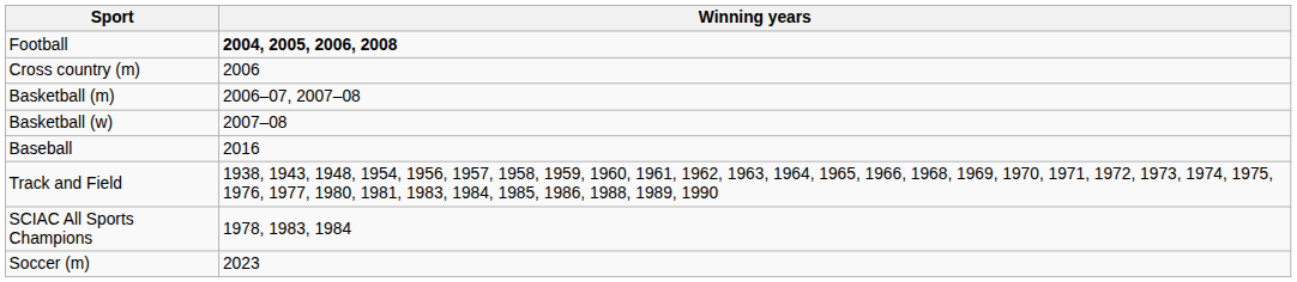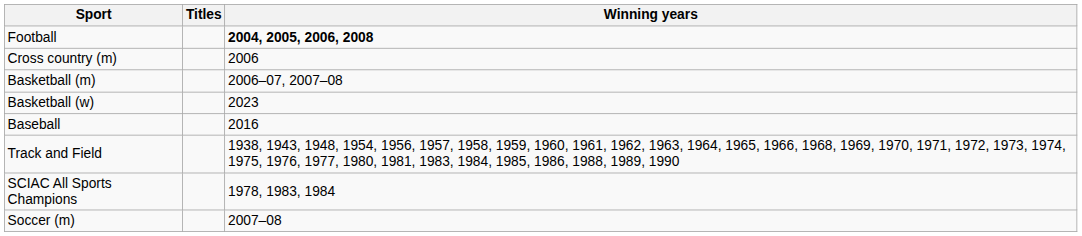+ column: Titles
Basketball (w) | Winning years: 2007–08 -> 2023
Soccer (m) | Winning years: 2023 -> 2007–08
